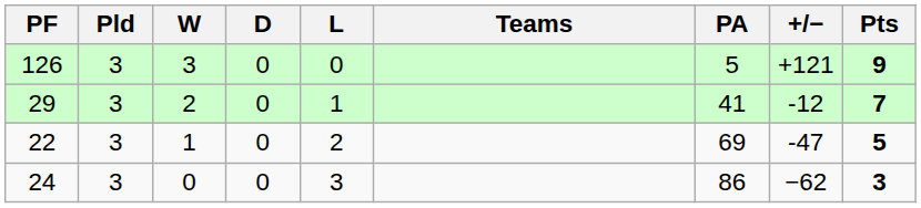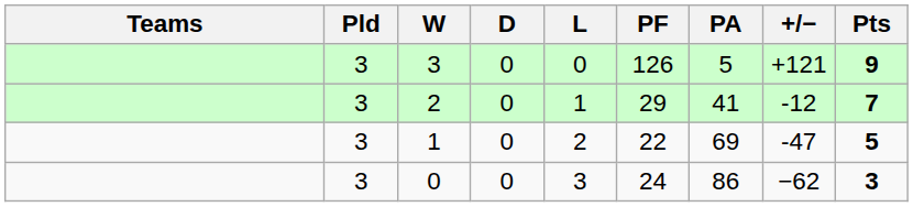columns swapped: Teams <-> PF
